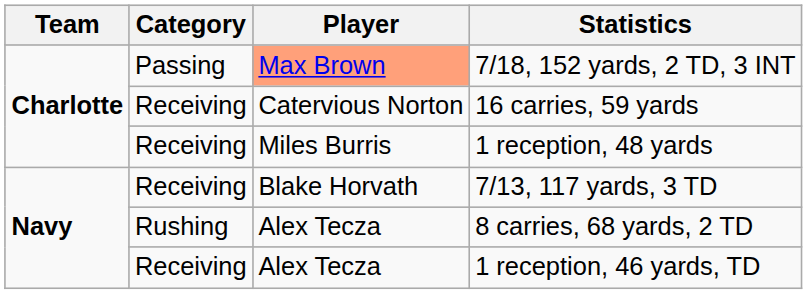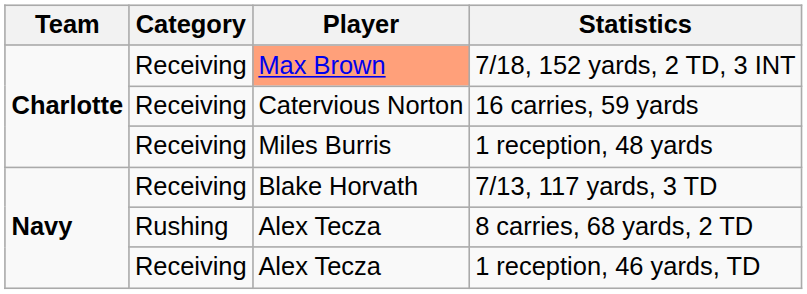7/18, 152 yards, 2 TD, 3 INT | Category: Passing -> Receiving
